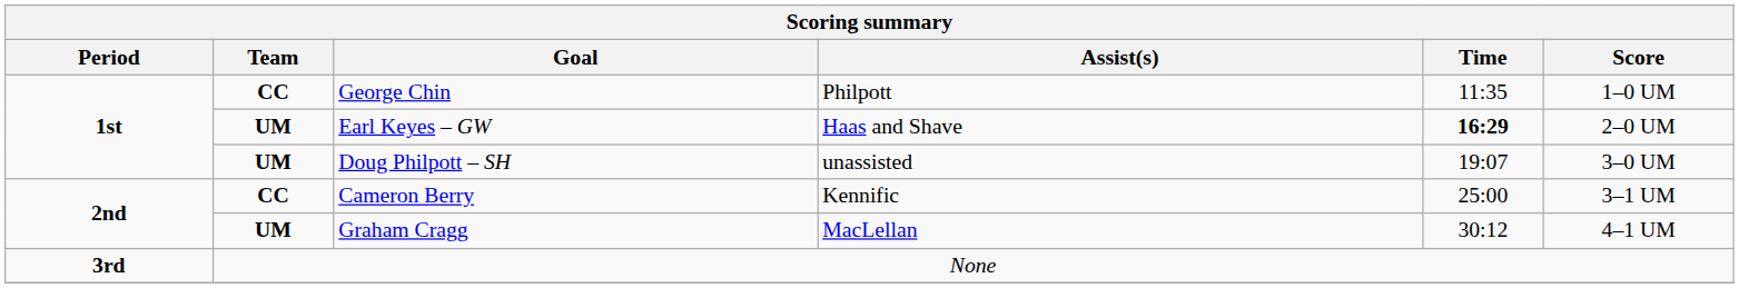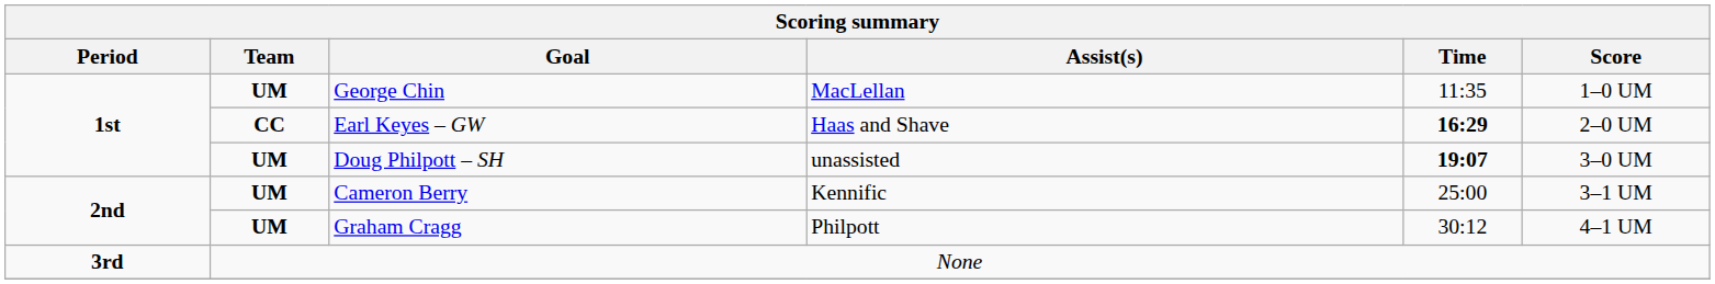George Chin | Team: CC -> UM
George Chin | Assist(s): Philpott -> MacLellan
Earl Keyes – GW | Team: UM -> CC
Doug Philpott – SH | Time: normal -> bold
Cameron Berry | Team: CC -> UM
Graham Cragg | Assist(s): MacLellan -> Philpott
